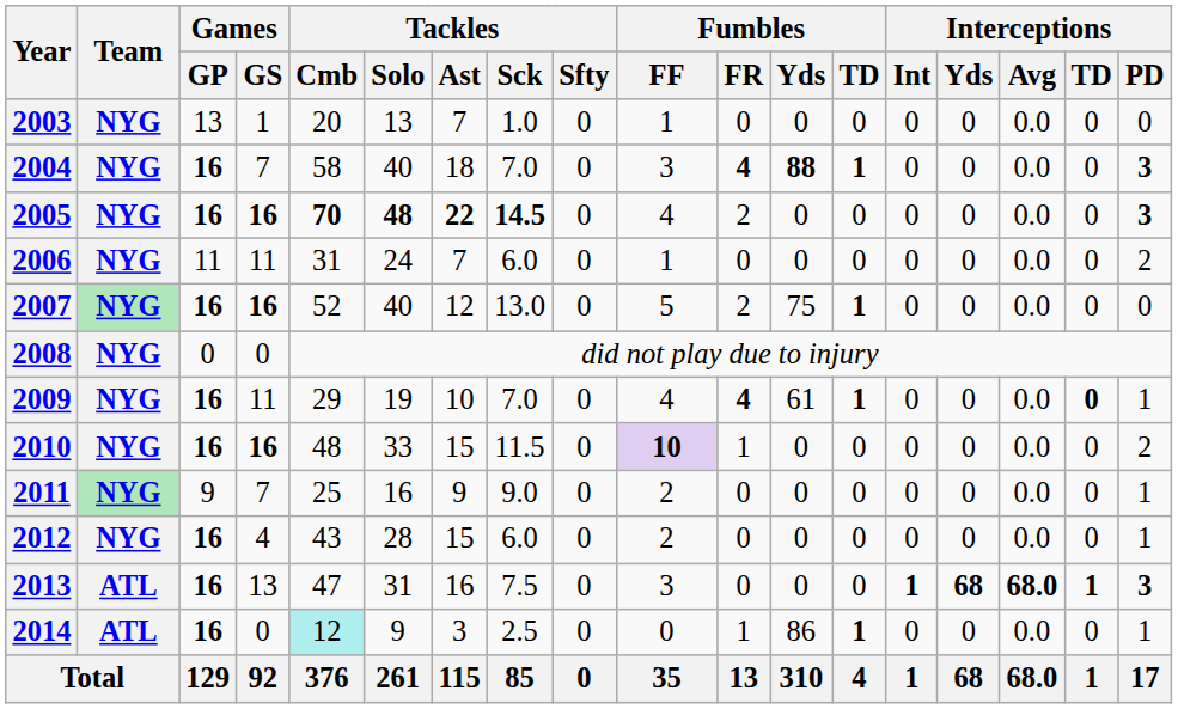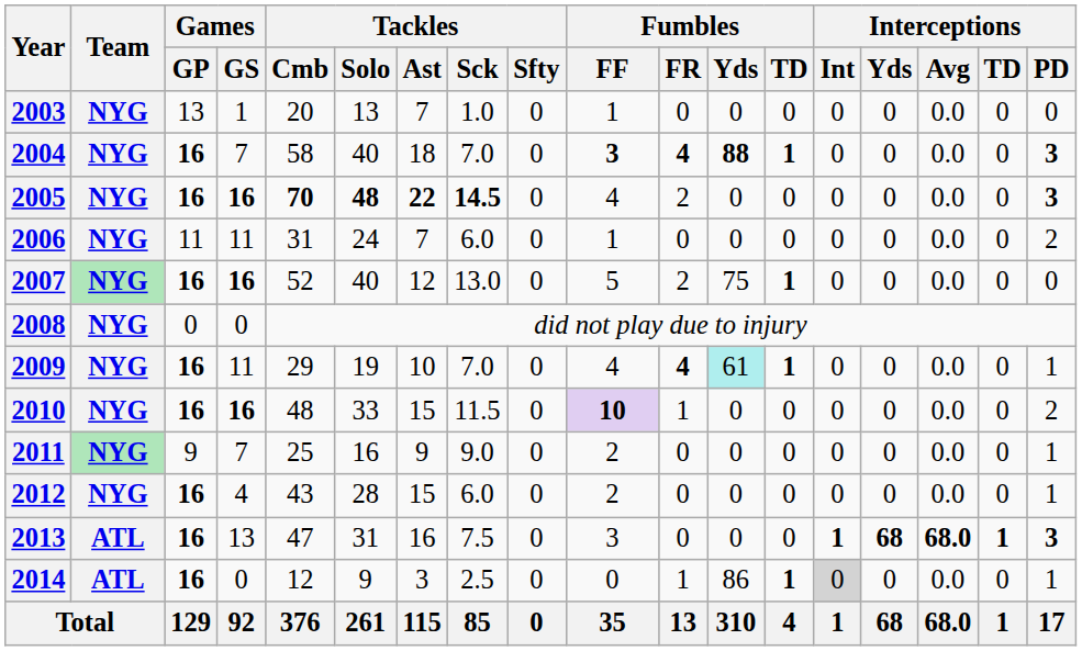2004 | Fumbles / FF: normal -> bold
2009 | Fumbles / Yds: no background -> paleturquoise background
2009 | Interceptions / TD: bold -> normal
2014 | Tackles / Cmb: paleturquoise background -> no background
2014 | Interceptions / Int: no background -> lightgrey background
